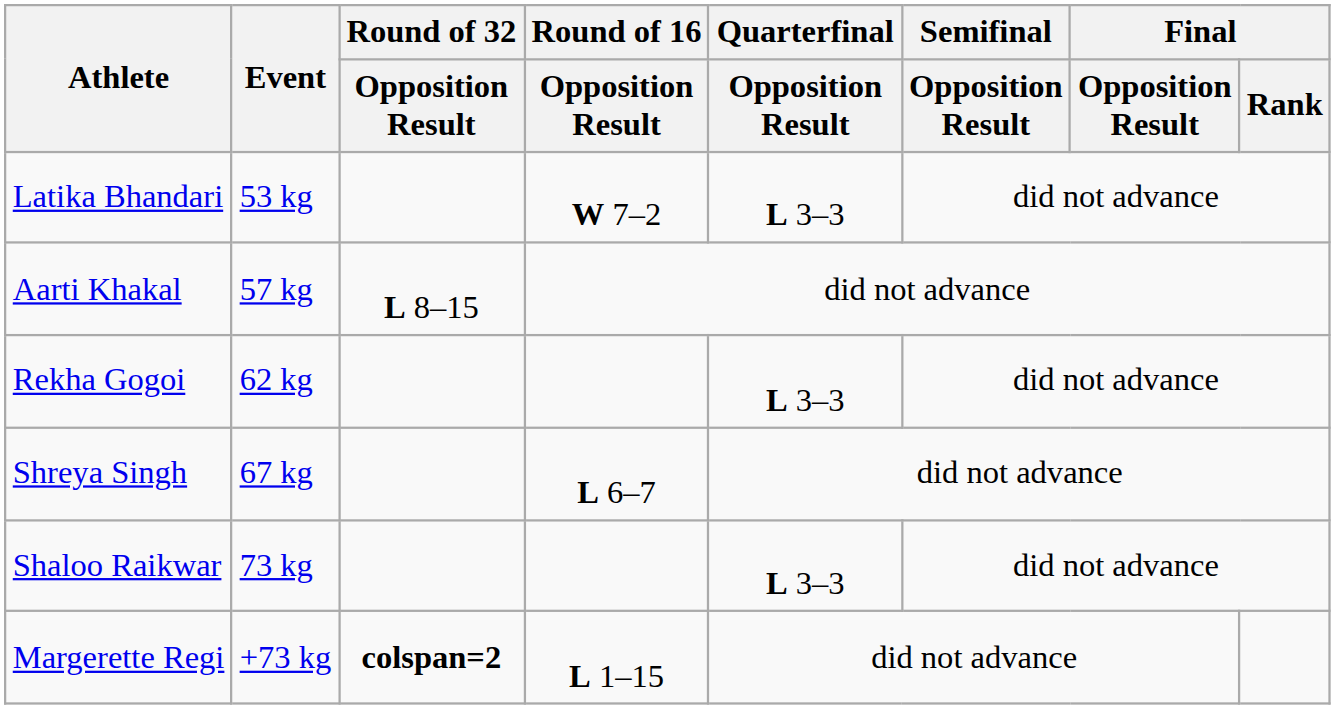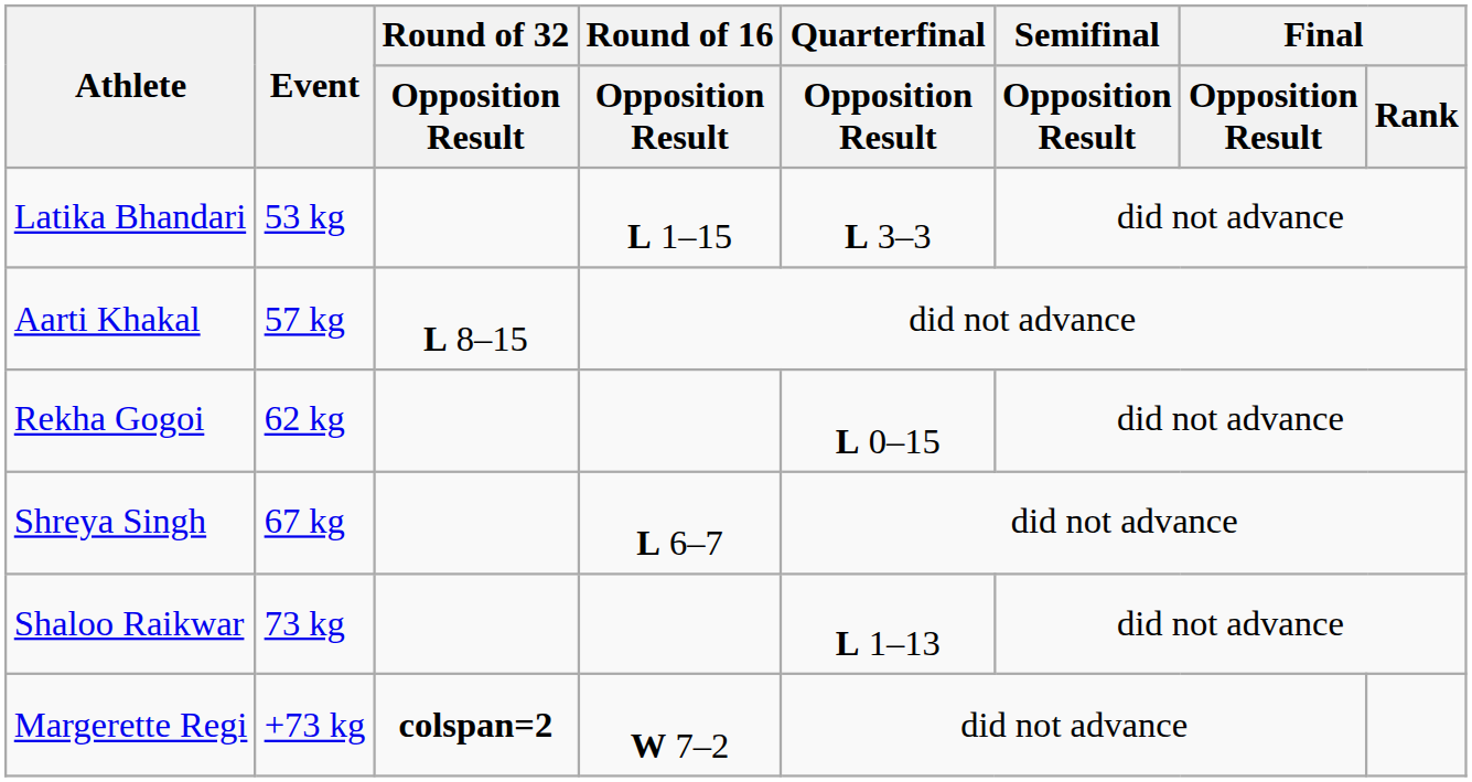Latika Bhandari | Round of 16 / Opposition Result: W 7–2 -> L 1–15
Rekha Gogoi | Quarterfinal / Opposition Result: L 3–3 -> L 0–15
Shaloo Raikwar | Quarterfinal / Opposition Result: L 3–3 -> L 1–13
Margerette Regi | Round of 16 / Opposition Result: L 1–15 -> W 7–2
